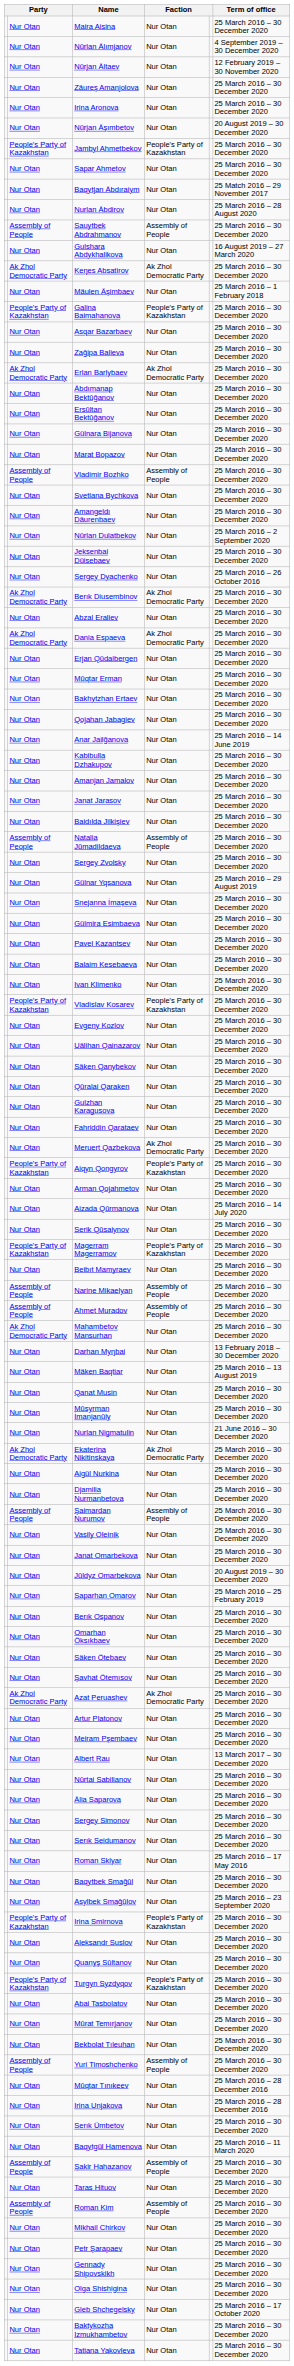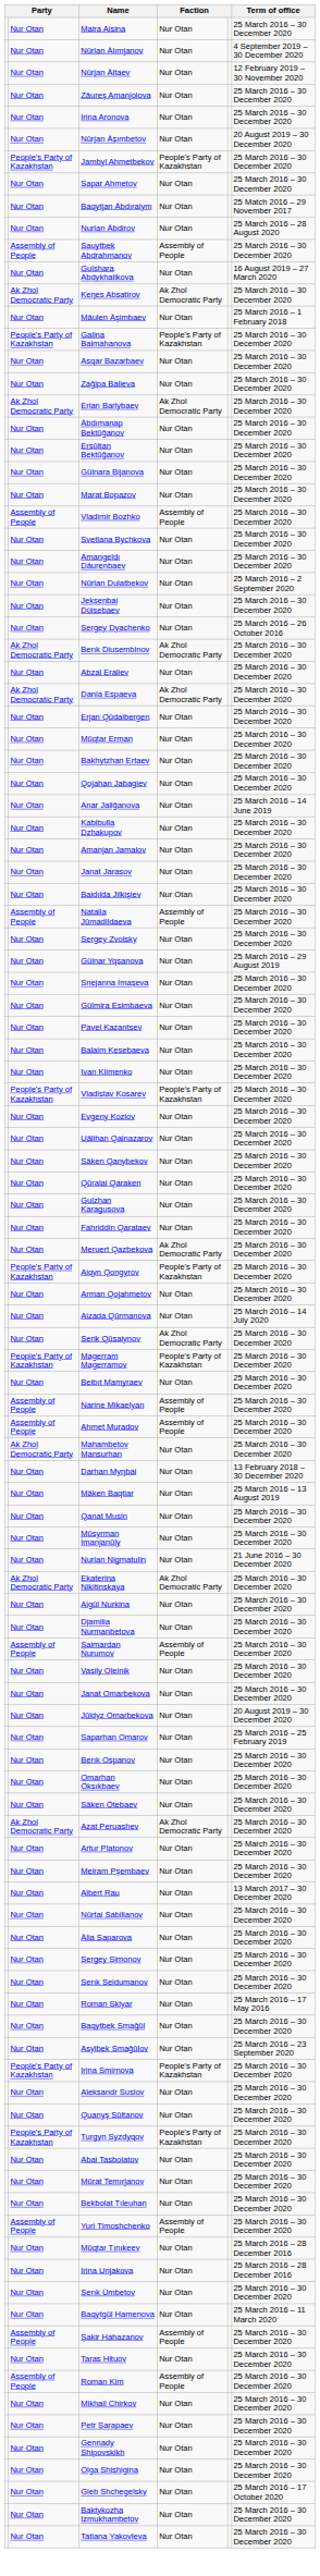Serik Qūsaiynov | column 4: Nur Otan -> Ak Zhol Democratic Party
- row: Nur Otan | Şavhat Ötemısov | Nur Otan | 25 March 2016 – 30 December 2020
